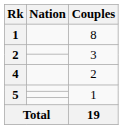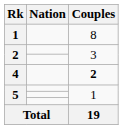4 | Couples: normal -> bold
